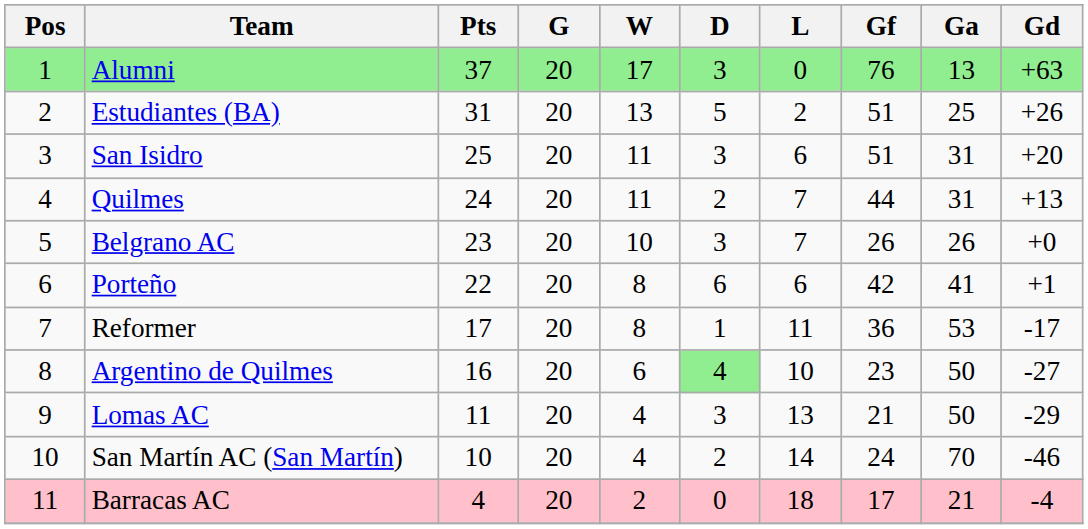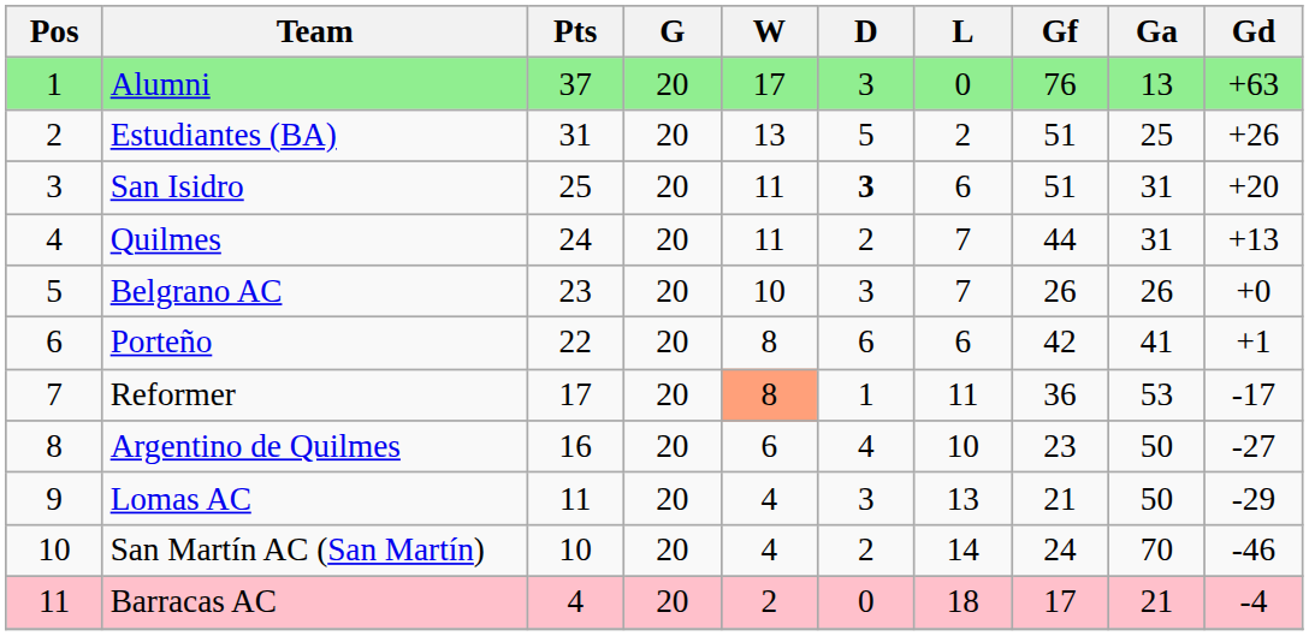San Isidro | D: normal -> bold
Reformer | W: no background -> lightsalmon background
Argentino de Quilmes | D: lightgreen background -> no background
